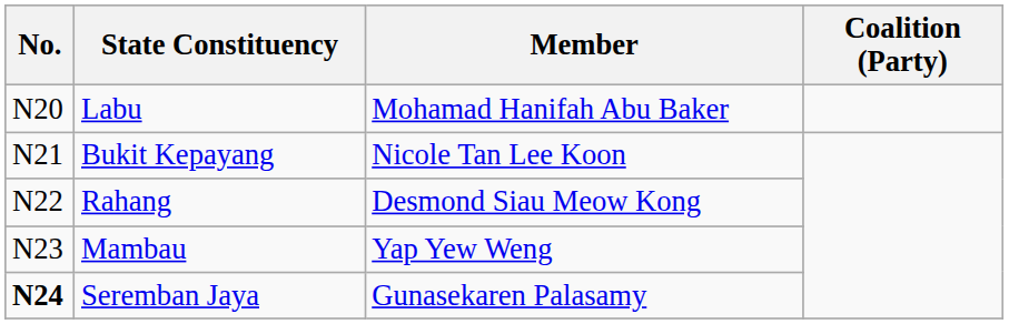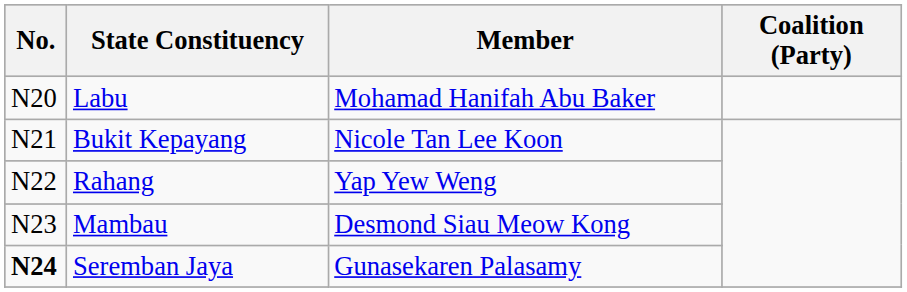Rahang | Member: Desmond Siau Meow Kong -> Yap Yew Weng
Mambau | Member: Yap Yew Weng -> Desmond Siau Meow Kong
